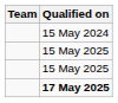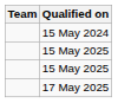row 5 | Qualified on: bold -> normal
